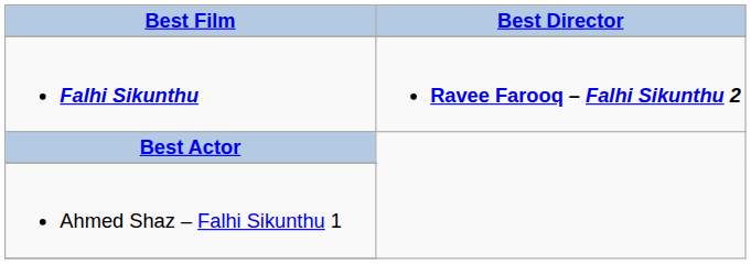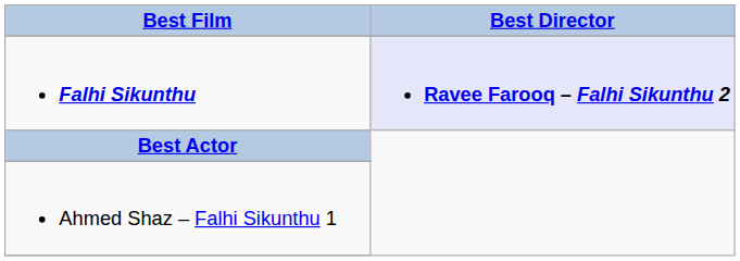Falhi Sikunthu | Best Director: no background -> lavender background
